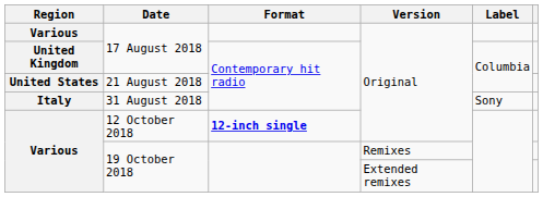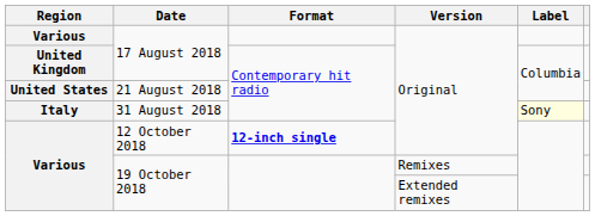31 August 2018 | Label: no background -> lightyellow background
